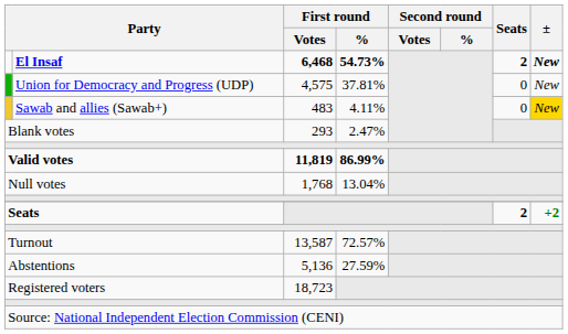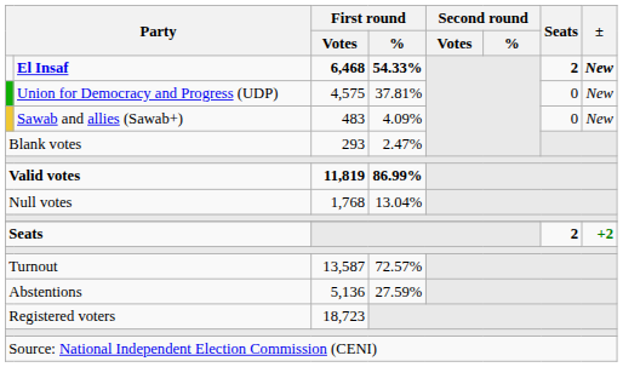El Insaf | First round / %: 54.73% -> 54.33%
Sawab and allies (Sawab+) | First round / %: 4.11% -> 4.09%
Sawab and allies (Sawab+) | ±: gold background -> no background
